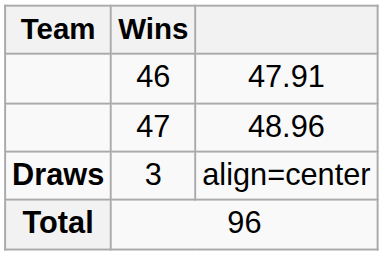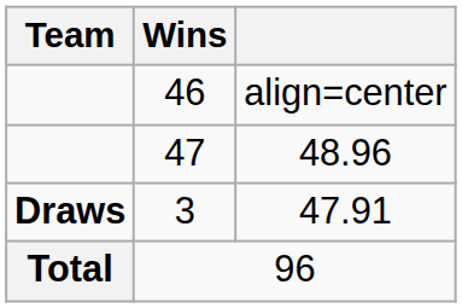46 | column 3: 47.91 -> align=center
3 | column 3: align=center -> 47.91
